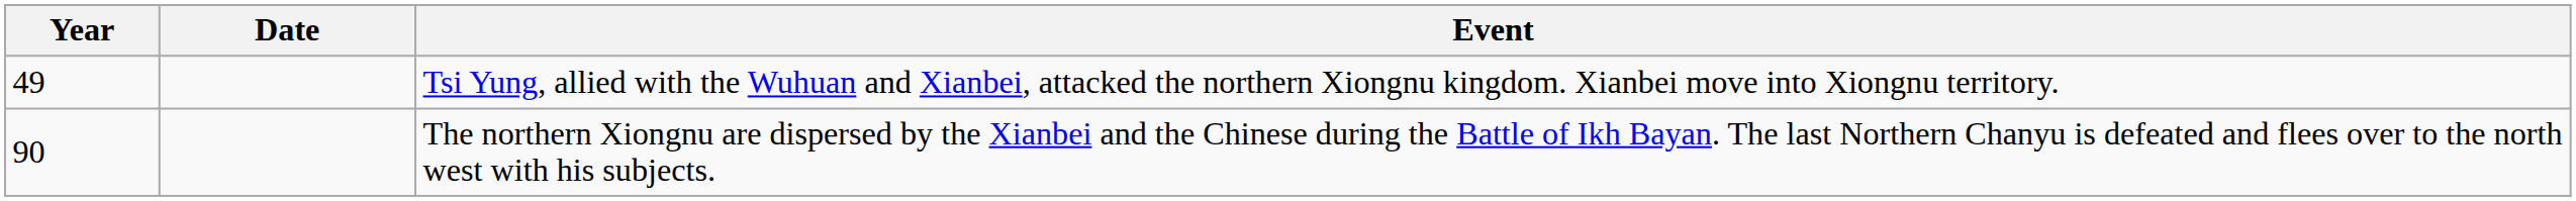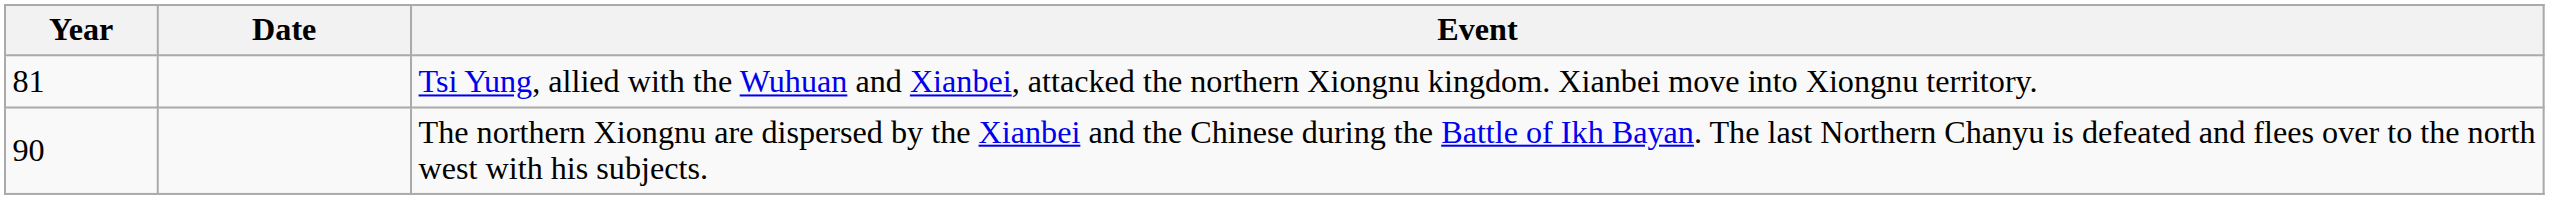row 2 | Year: 49 -> 81
